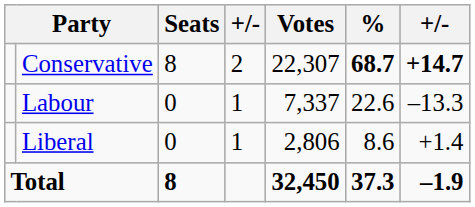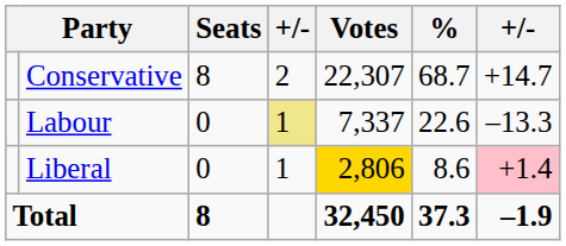Conservative | %: bold -> normal
Conservative | column 7: bold -> normal
Labour | column 4: no background -> khaki background
Liberal | Votes: no background -> gold background
Liberal | column 7: no background -> pink background
